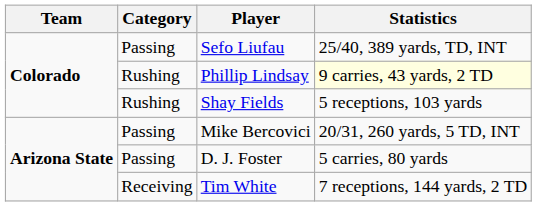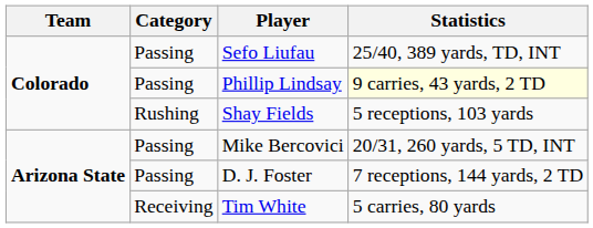Phillip Lindsay | Category: Rushing -> Passing
D. J. Foster | Statistics: 5 carries, 80 yards -> 7 receptions, 144 yards, 2 TD
Tim White | Statistics: 7 receptions, 144 yards, 2 TD -> 5 carries, 80 yards
